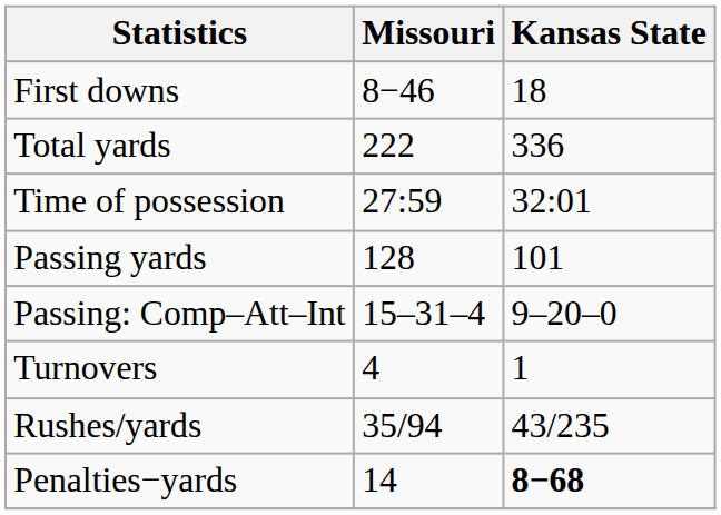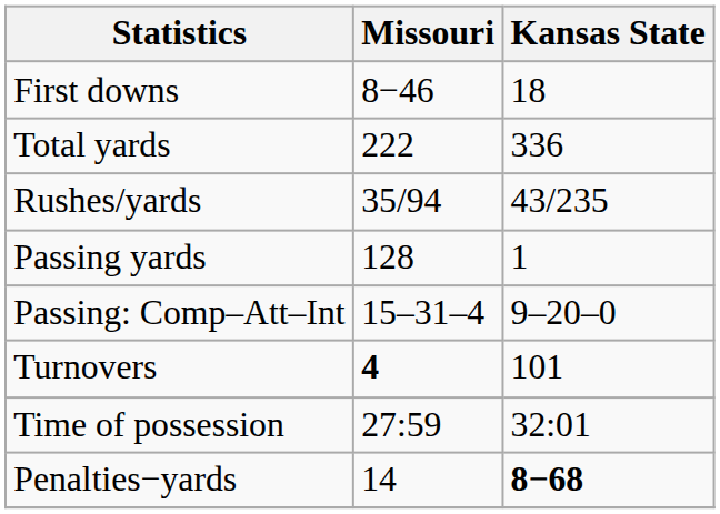rows swapped: Rushes/yards <-> Time of possession
Passing yards | Kansas State: 101 -> 1
Turnovers | Missouri: normal -> bold
Turnovers | Kansas State: 1 -> 101
